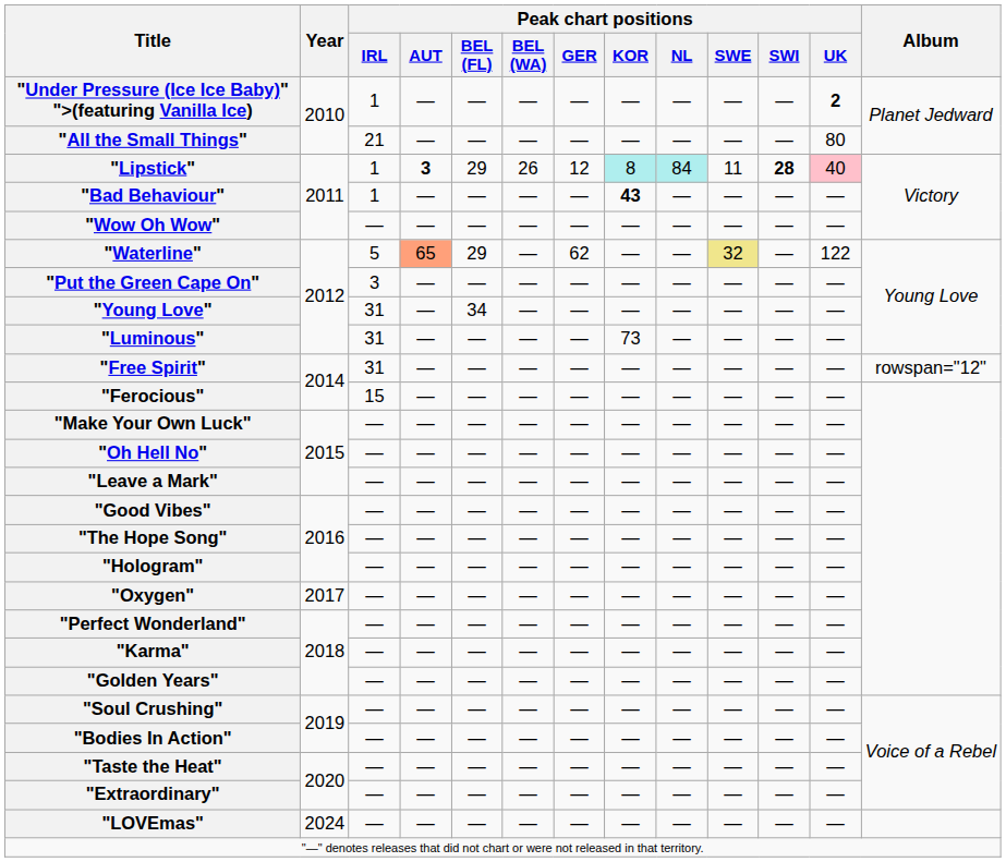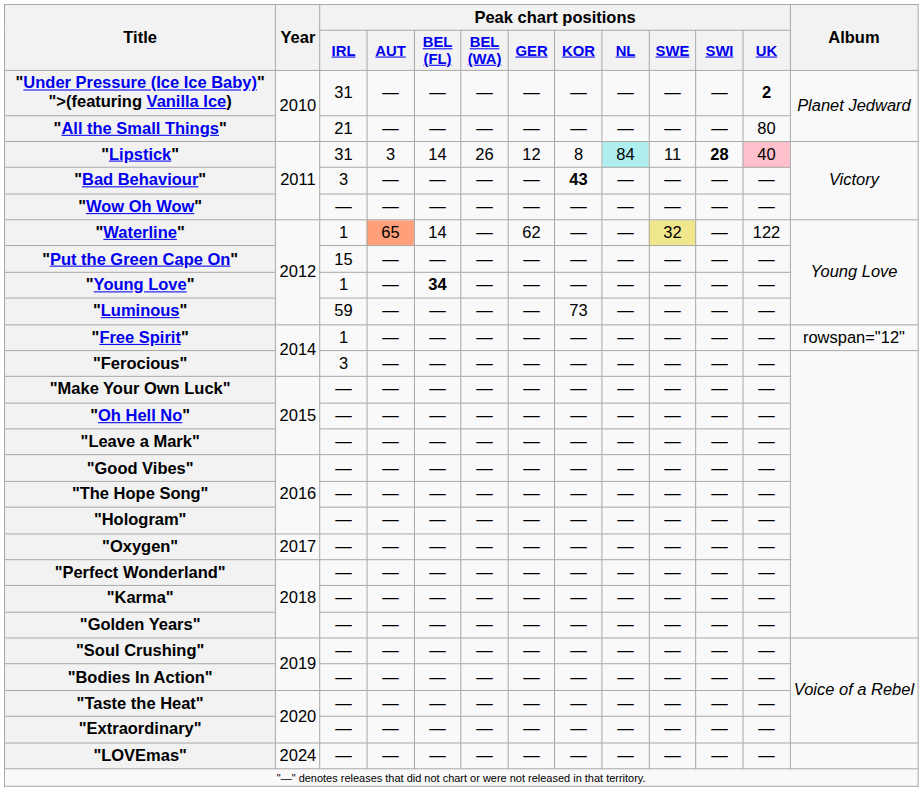"Under Pressure (Ice Ice Baby)" ">(featuring Vanilla Ice) | Peak chart positions / IRL: 1 -> 31
"Lipstick" | Peak chart positions / IRL: 1 -> 31
"Lipstick" | Peak chart positions / AUT: bold -> normal
"Lipstick" | Peak chart positions / BEL (FL): 29 -> 14
"Lipstick" | Peak chart positions / KOR: paleturquoise background -> no background
"Bad Behaviour" | Peak chart positions / IRL: 1 -> 3
"Waterline" | Peak chart positions / IRL: 5 -> 1
"Waterline" | Peak chart positions / BEL (FL): 29 -> 14
"Put the Green Cape On" | Peak chart positions / IRL: 3 -> 15
"Young Love" | Peak chart positions / IRL: 31 -> 1
"Young Love" | Peak chart positions / BEL (FL): normal -> bold
"Luminous" | Peak chart positions / IRL: 31 -> 59
"Free Spirit" | Peak chart positions / IRL: 31 -> 1
"Ferocious" | Peak chart positions / IRL: 15 -> 3
